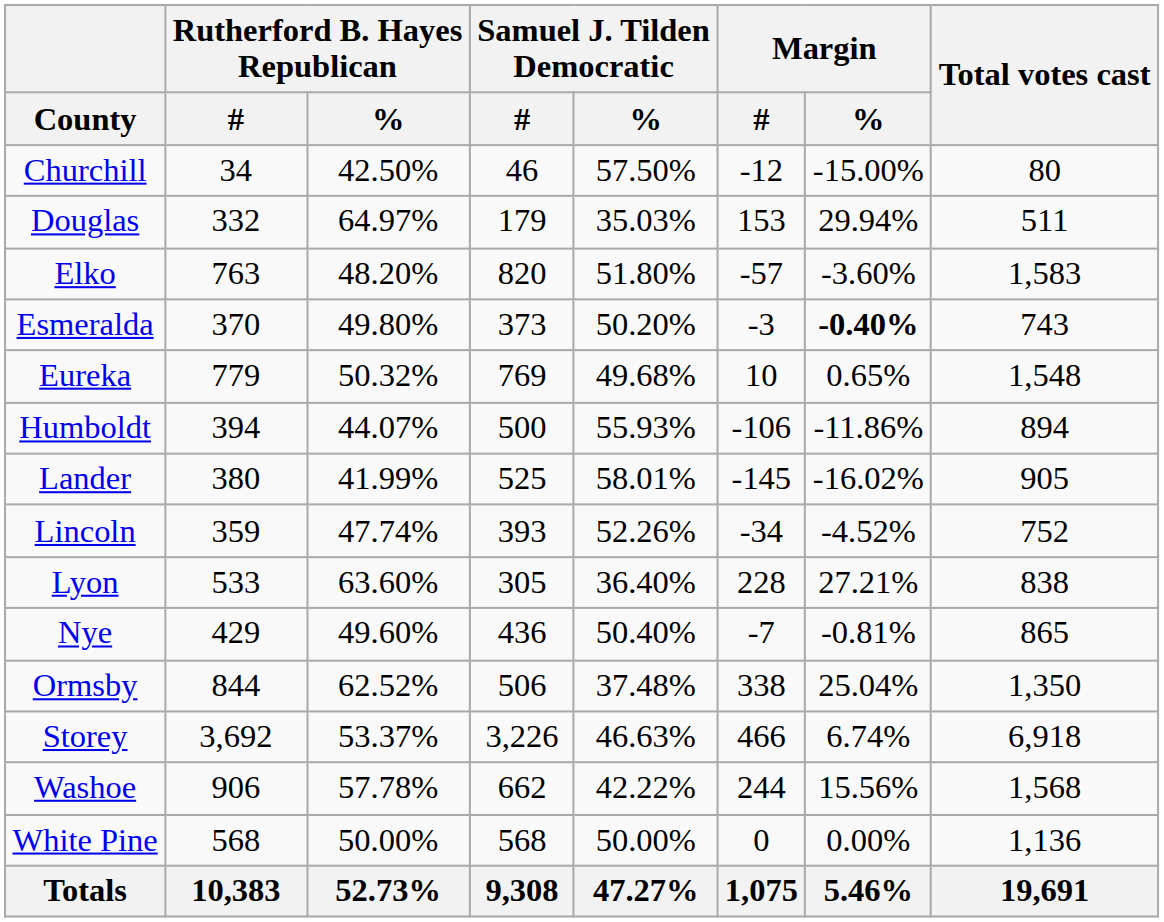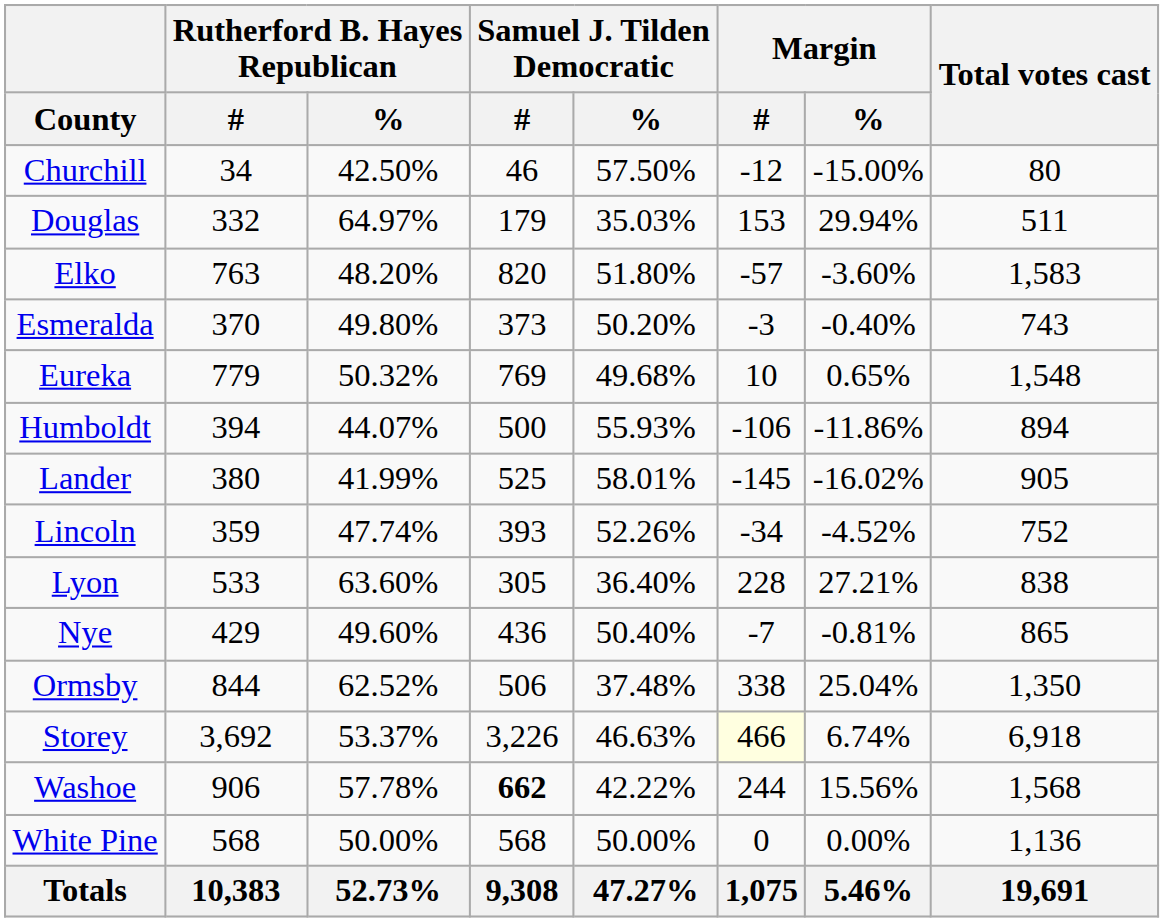Esmeralda | Margin / %: bold -> normal
Storey | Margin / #: no background -> lightyellow background
Washoe | Samuel J. Tilden Democratic / #: normal -> bold
